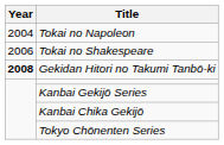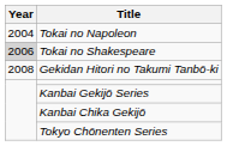Tokai no Shakespeare | Year: no background -> lightgrey background
Gekidan Hitori no Takumi Tanbō-ki | Year: bold -> normal
